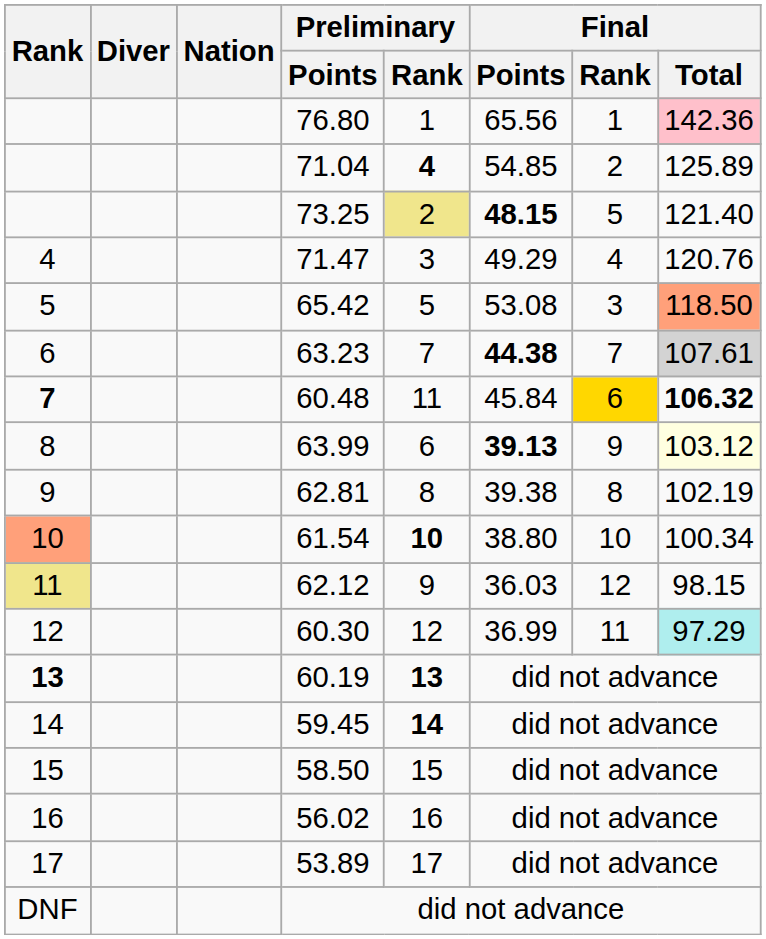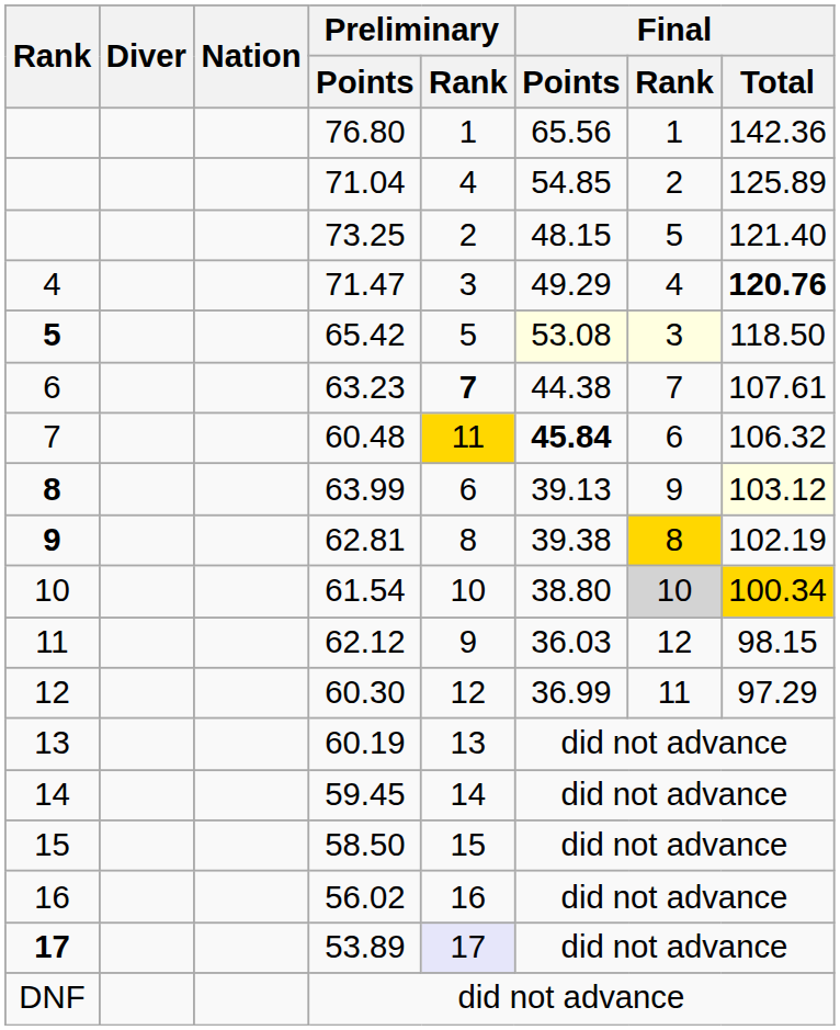76.80 | Final / Total: pink background -> no background
71.04 | Preliminary / Rank: bold -> normal
73.25 | Preliminary / Rank: khaki background -> no background
73.25 | Final / Points: bold -> normal
71.47 | Final / Total: normal -> bold
65.42 | Rank: normal -> bold
65.42 | Final / Points: no background -> lightyellow background
65.42 | Final / Rank: no background -> lightyellow background
65.42 | Final / Total: lightsalmon background -> no background
63.23 | Preliminary / Rank: normal -> bold
63.23 | Final / Points: bold -> normal
63.23 | Final / Total: lightgrey background -> no background
60.48 | Rank: bold -> normal
60.48 | Preliminary / Rank: no background -> gold background
60.48 | Final / Points: normal -> bold
60.48 | Final / Rank: gold background -> no background
60.48 | Final / Total: bold -> normal
63.99 | Rank: normal -> bold
63.99 | Final / Points: bold -> normal
62.81 | Rank: normal -> bold
62.81 | Final / Rank: no background -> gold background
61.54 | Rank: lightsalmon background -> no background
61.54 | Preliminary / Rank: bold -> normal
61.54 | Final / Rank: no background -> lightgrey background
61.54 | Final / Total: no background -> gold background
62.12 | Rank: khaki background -> no background
60.30 | Final / Total: paleturquoise background -> no background
60.19 | Rank: bold -> normal
60.19 | Preliminary / Rank: bold -> normal
59.45 | Preliminary / Rank: bold -> normal
53.89 | Rank: normal -> bold
53.89 | Preliminary / Rank: no background -> lavender background
